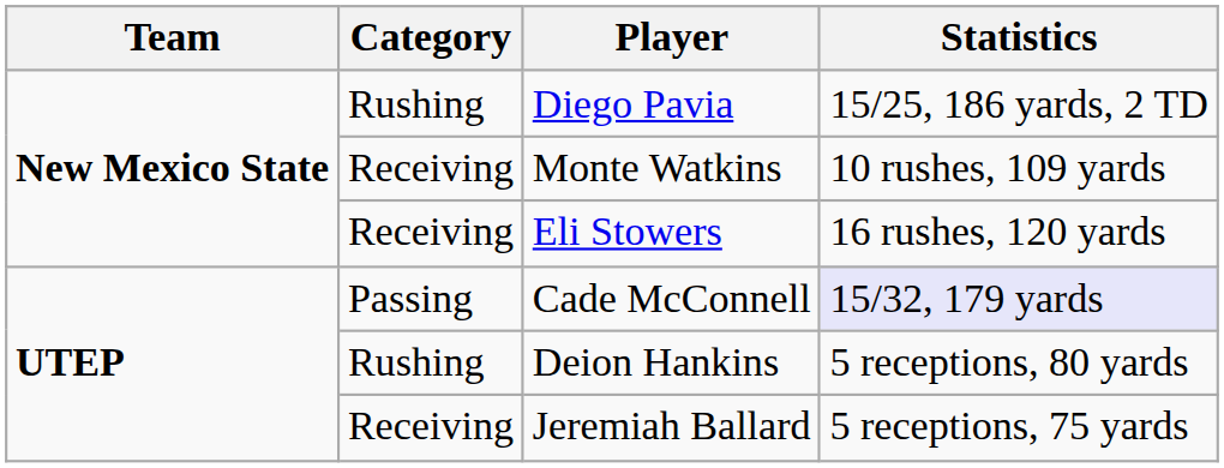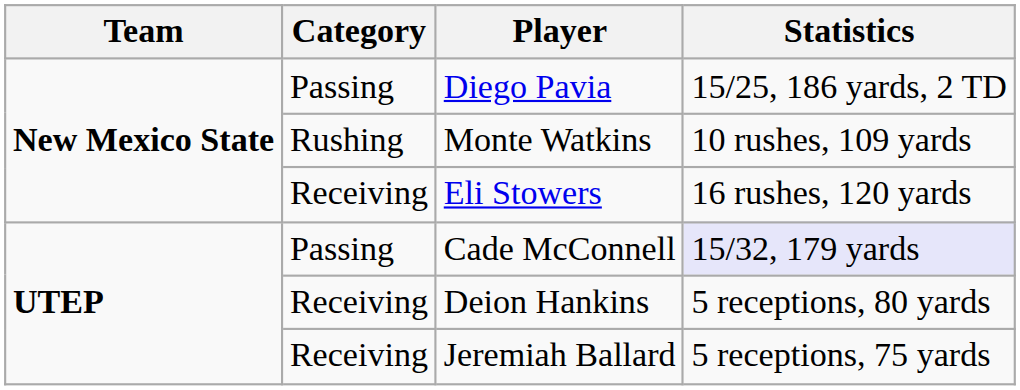Diego Pavia | Category: Rushing -> Passing
Monte Watkins | Category: Receiving -> Rushing
Deion Hankins | Category: Rushing -> Receiving
